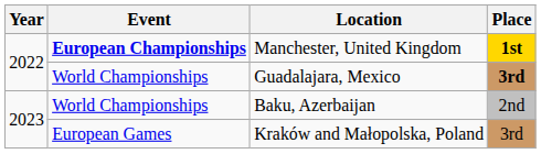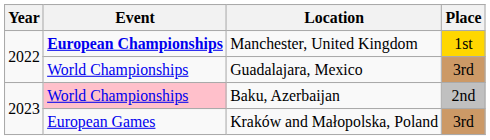Manchester, United Kingdom | Place: bold -> normal
Guadalajara, Mexico | Place: bold -> normal
Baku, Azerbaijan | Event: no background -> pink background
